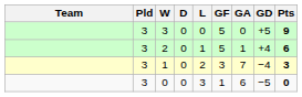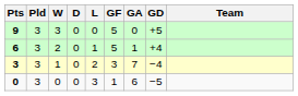columns swapped: Team <-> Pts
